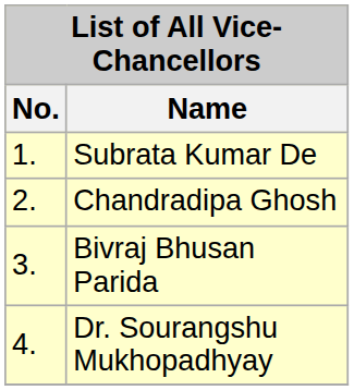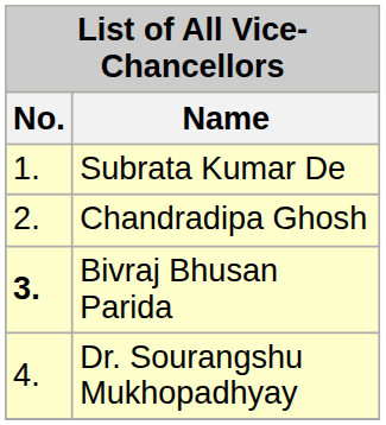Bivraj Bhusan Parida | No.: normal -> bold
